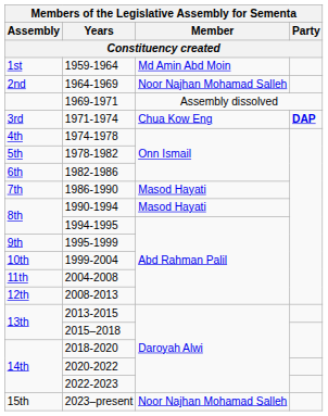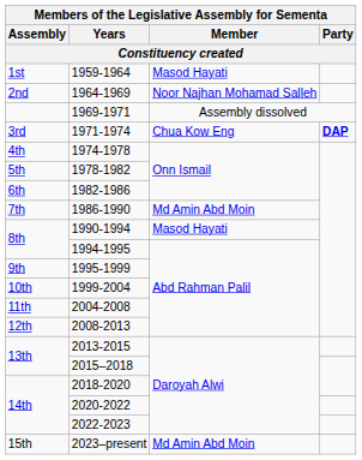1959-1964 | Member: Md Amin Abd Moin -> Masod Hayati
1986-1990 | Member: Masod Hayati -> Md Amin Abd Moin
2023–present | Member: Noor Najhan Mohamad Salleh -> Md Amin Abd Moin
